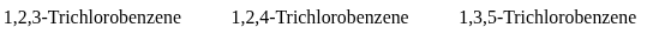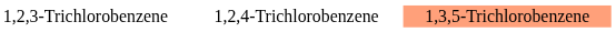1,2,3-Trichlorobenzene | column 3: no background -> lightsalmon background
